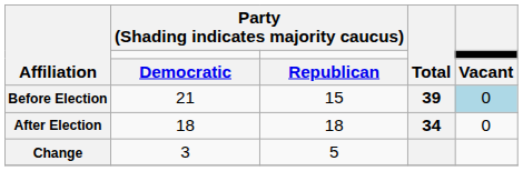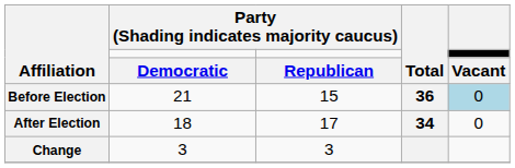Before Election | Total: 39 -> 36
After Election | column 3: 18 -> 17
Change | column 3: 5 -> 3
